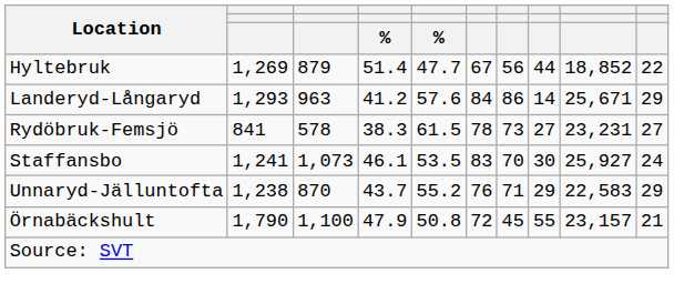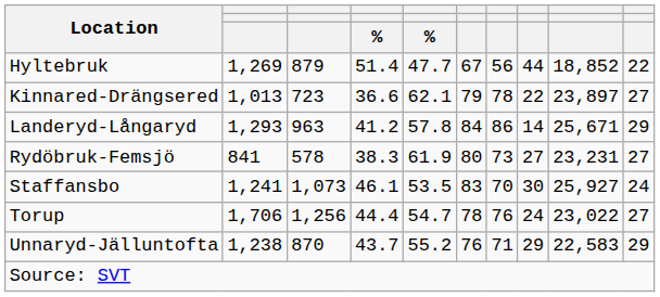+ row: Kinnared-Drängsered | 1,013 | 723 | 36.6 | 62.1 | 79 | 78 | 22 | 23,897 | 27
Landeryd-Långaryd | column 5: 57.6 -> 57.8
Rydöbruk-Femsjö | column 5: 61.5 -> 61.9
Rydöbruk-Femsjö | column 6: 78 -> 80
+ row: Torup | 1,706 | 1,256 | 44.4 | 54.7 | 78 | 76 | 24 | 23,022 | 27
- row: Örnabäckshult | 1,790 | 1,100 | 47.9 | 50.8 | 72 | 45 | 55 | 23,157 | 21
